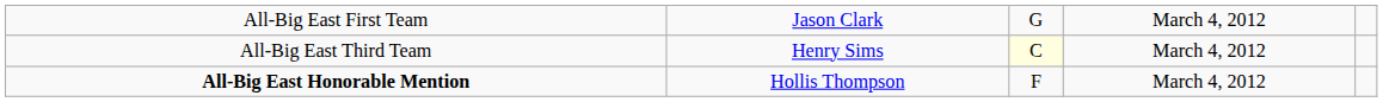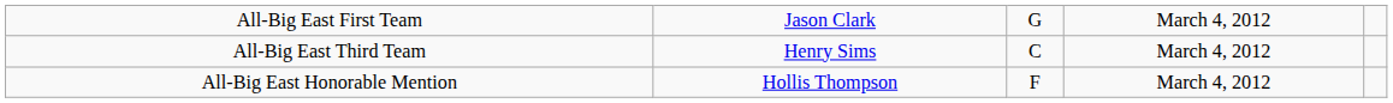row 2 | column 3: lightyellow background -> no background
row 3 | column 1: bold -> normal
